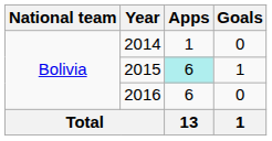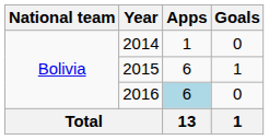2015 | Apps: paleturquoise background -> no background
2016 | Apps: no background -> lightblue background
